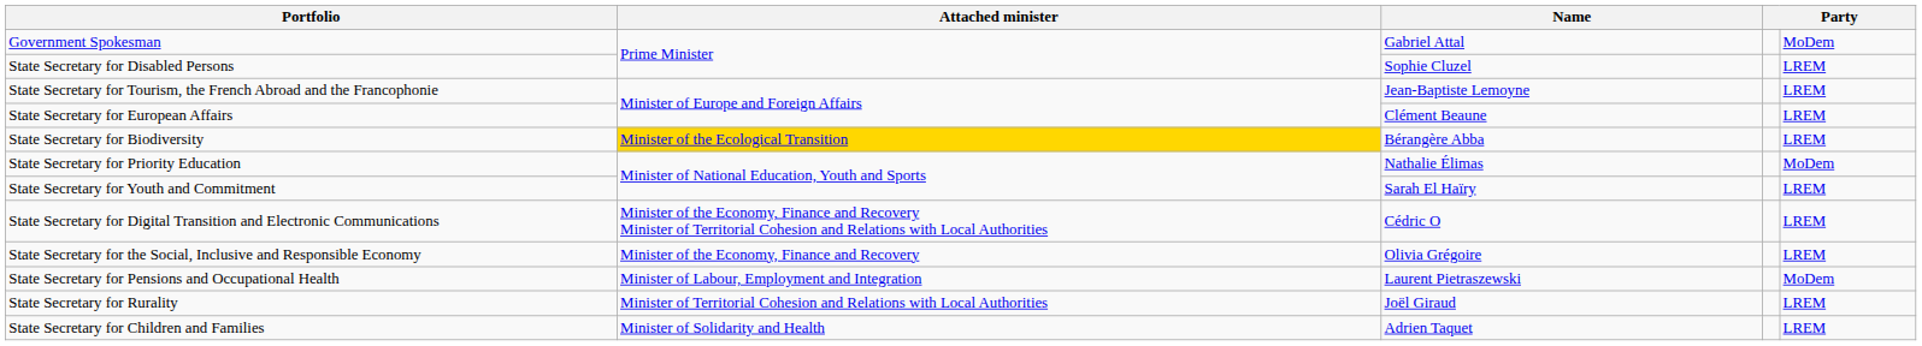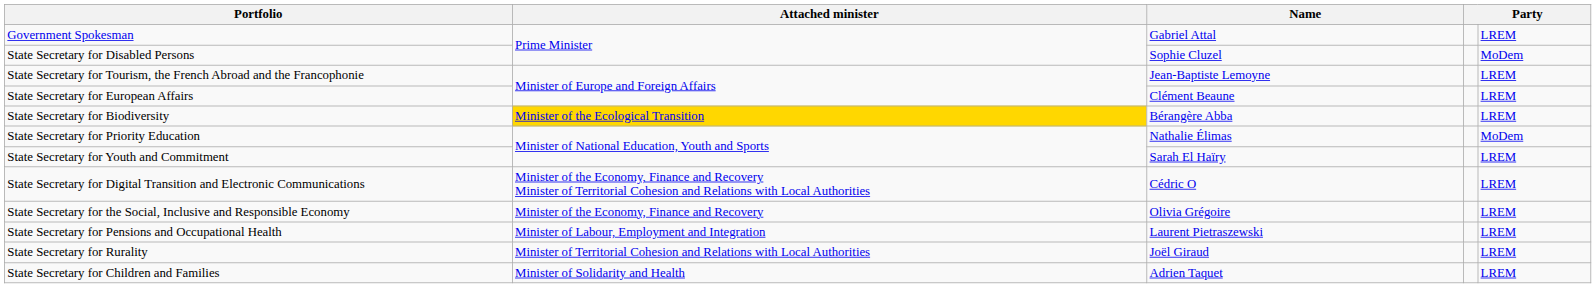Government Spokesman | column 5: MoDem -> LREM
State Secretary for Disabled Persons | column 5: LREM -> MoDem
State Secretary for Pensions and Occupational Health | column 5: MoDem -> LREM
